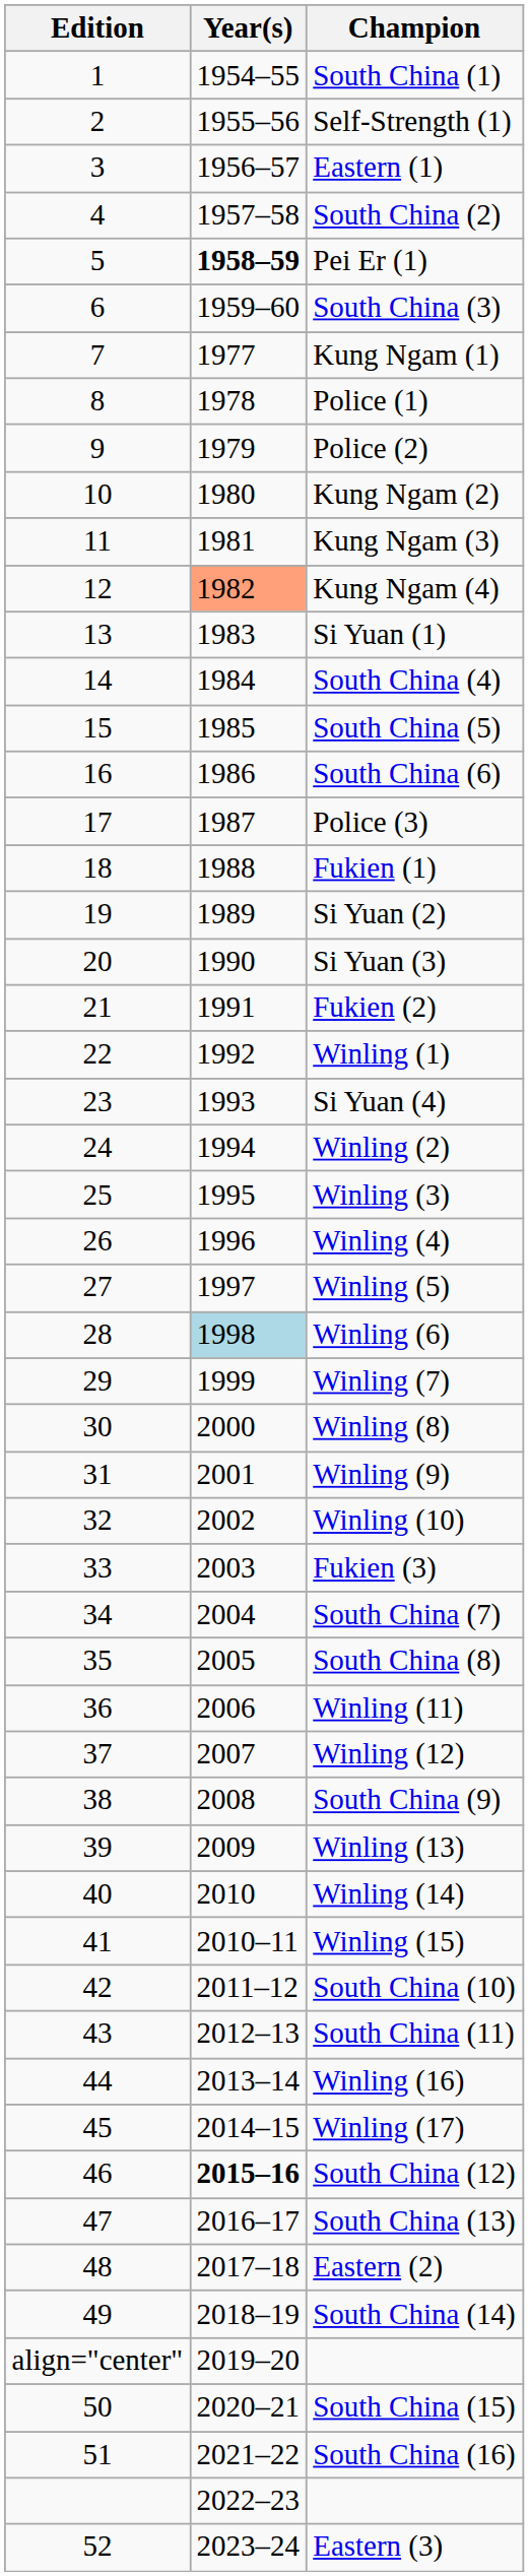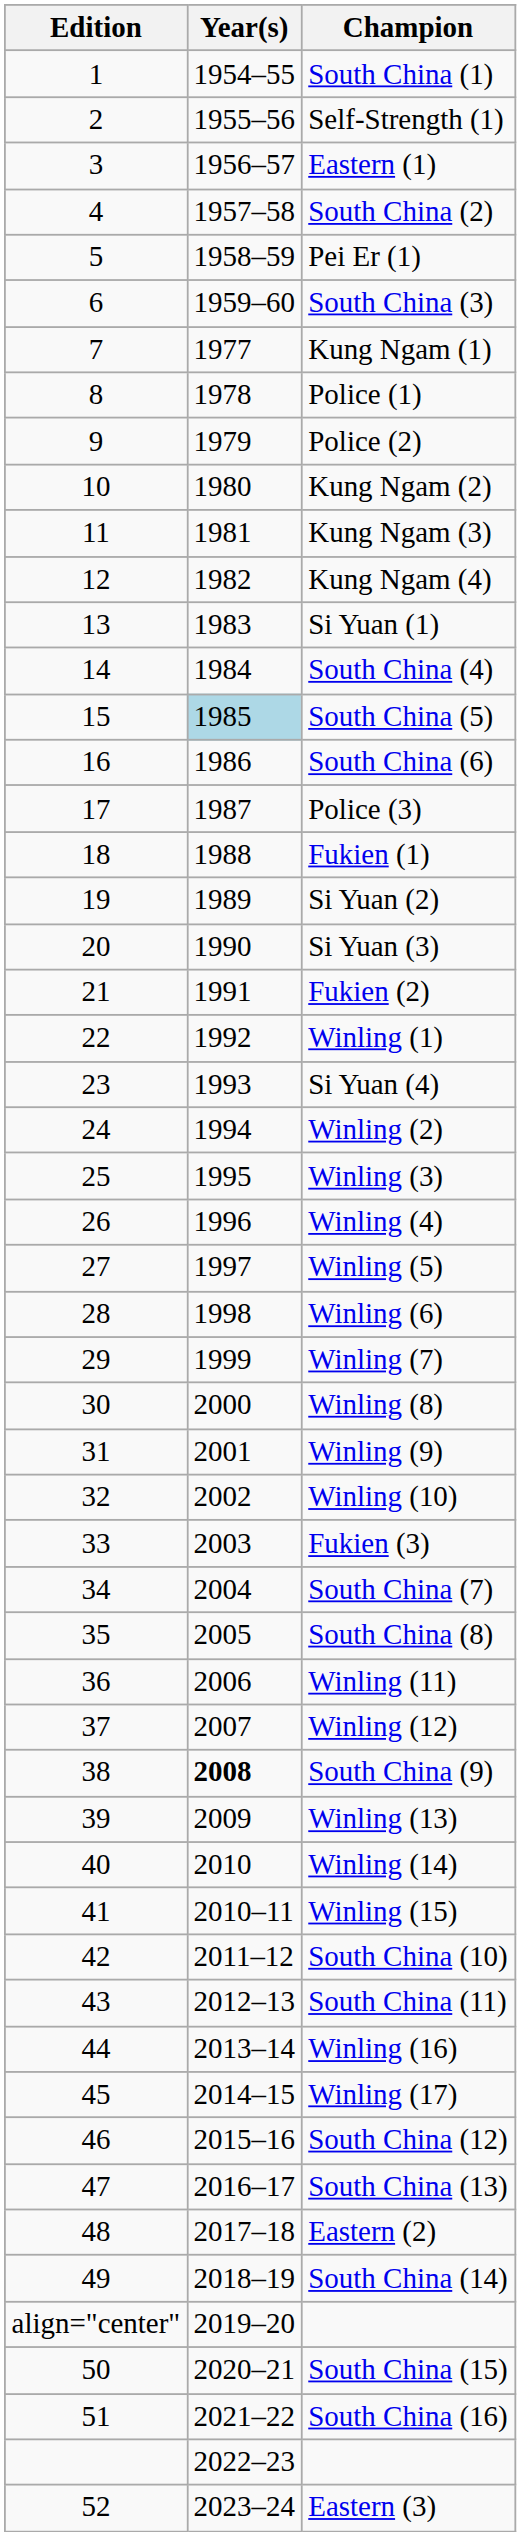Pei Er (1) | Year(s): bold -> normal
Kung Ngam (4) | Year(s): lightsalmon background -> no background
South China (5) | Year(s): no background -> lightblue background
Winling (6) | Year(s): lightblue background -> no background
South China (9) | Year(s): normal -> bold
South China (12) | Year(s): bold -> normal
